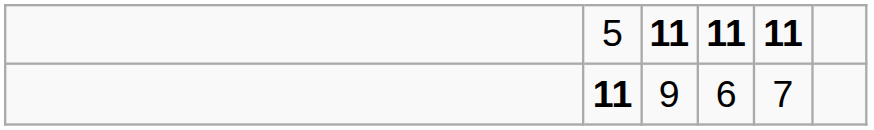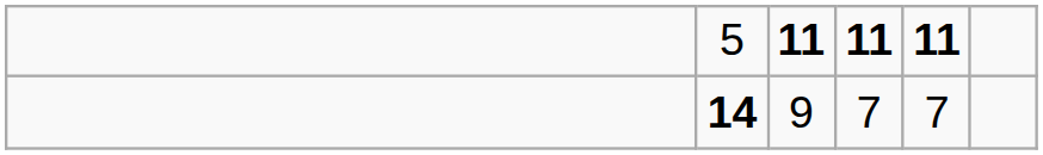row 2 | column 2: 11 -> 14
row 2 | column 4: 6 -> 7
